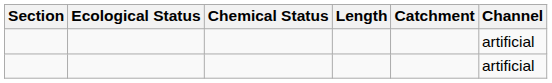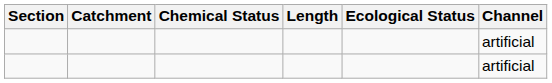columns swapped: Ecological Status <-> Catchment
